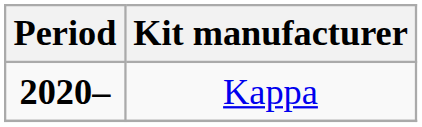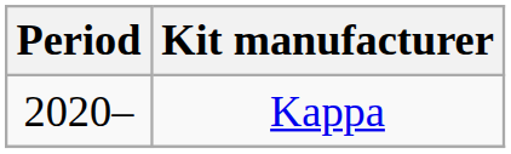Kappa | Period: bold -> normal
